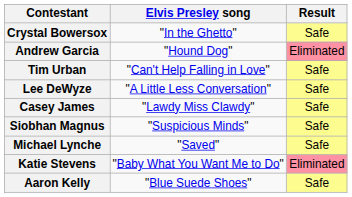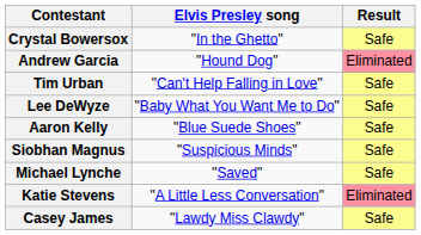Lee DeWyze | Elvis Presley song: "A Little Less Conversation" -> "Baby What You Want Me to Do"
rows swapped: Aaron Kelly <-> Casey James
Katie Stevens | Elvis Presley song: "Baby What You Want Me to Do" -> "A Little Less Conversation"
